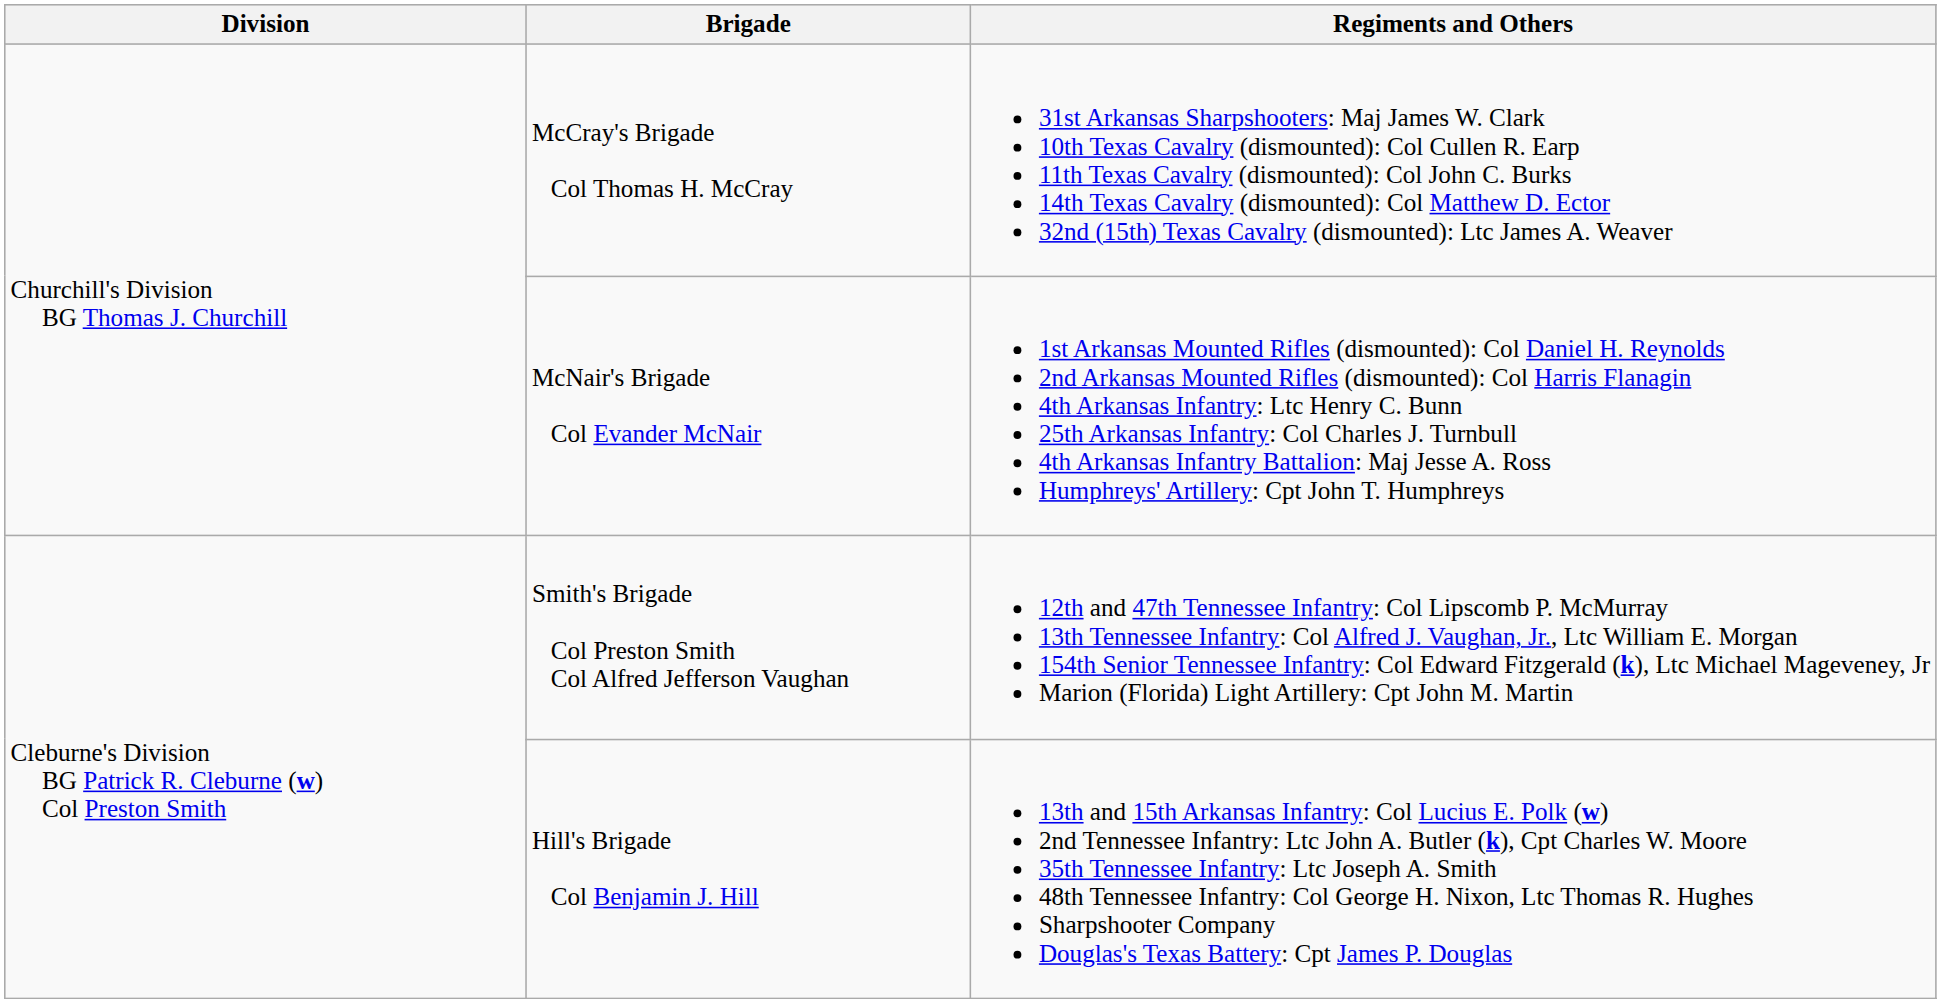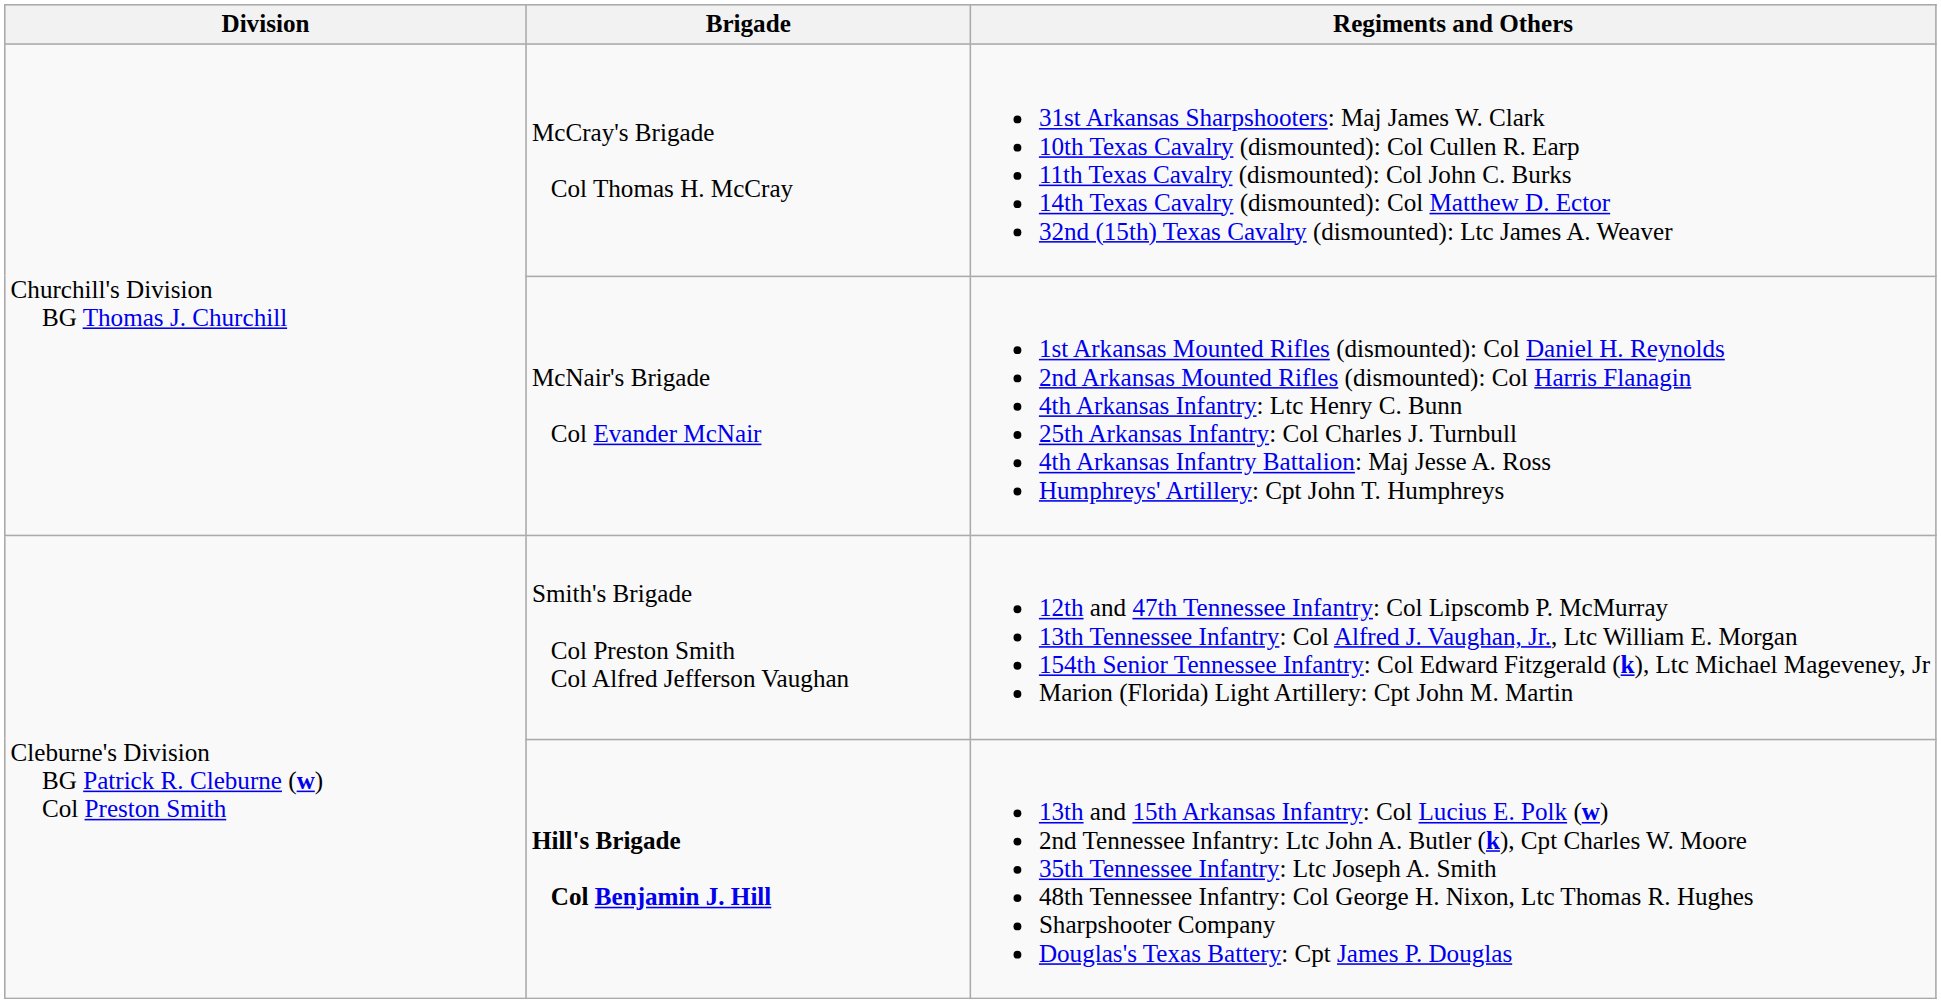Hill's Brigade Col Benjamin J. Hill | Brigade: normal -> bold
